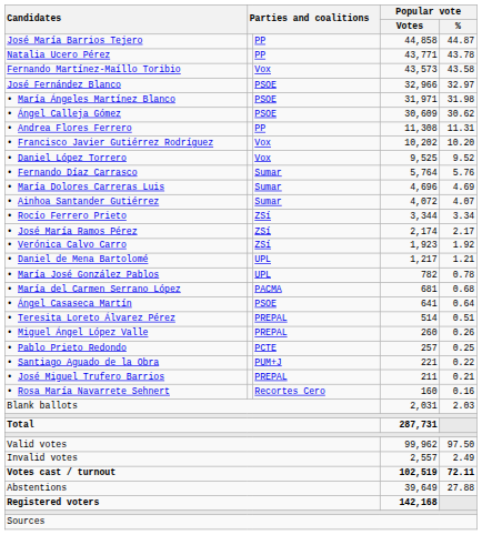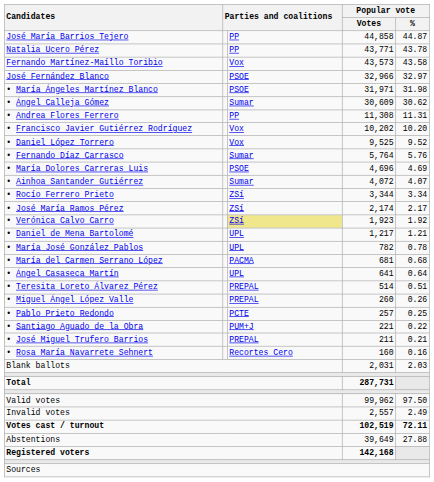• Ángel Calleja Gómez | column 3: PSOE -> Sumar
• María Dolores Carreras Luis | column 3: Sumar -> PSOE
• Verónica Calvo Carro | column 3: no background -> khaki background
• Ángel Casaseca Martín | column 3: PSOE -> UPL
